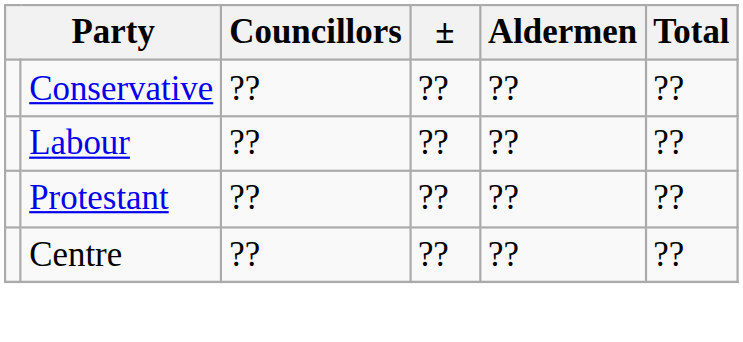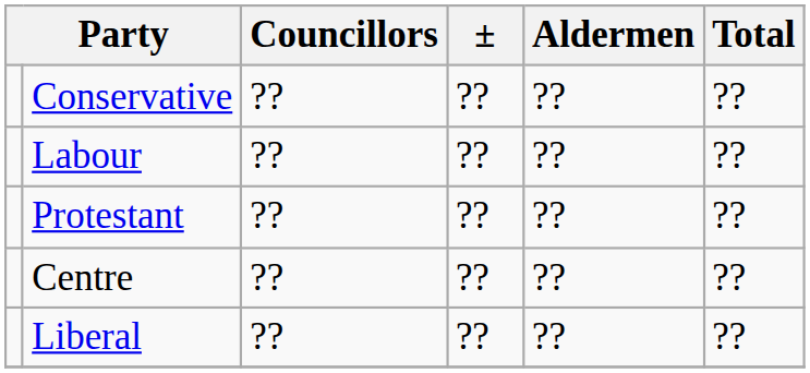+ row: Liberal | ?? | ?? | ?? | ??
